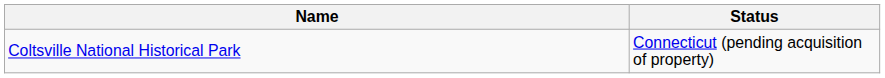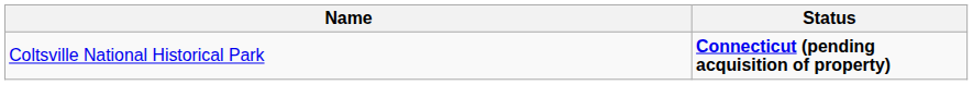Coltsville National Historical Park | Status: normal -> bold
